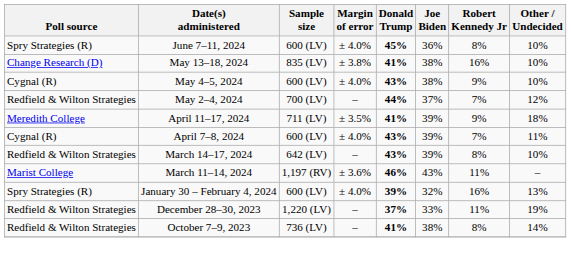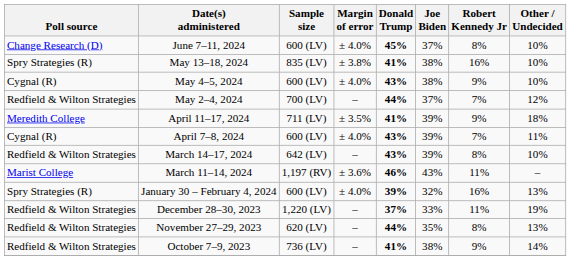June 7–11, 2024 | Poll source: Spry Strategies (R) -> Change Research (D)
June 7–11, 2024 | Joe Biden: 36% -> 37%
May 13–18, 2024 | Poll source: Change Research (D) -> Spry Strategies (R)
+ row: Redfield & Wilton Strategies | November 27–29, 2023 | 620 (LV) | – | 44% | 35% | 8% | 13%
October 7–9, 2023 | Robert Kennedy Jr: 8% -> 9%
